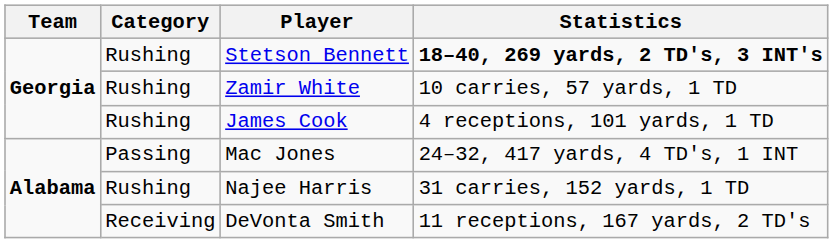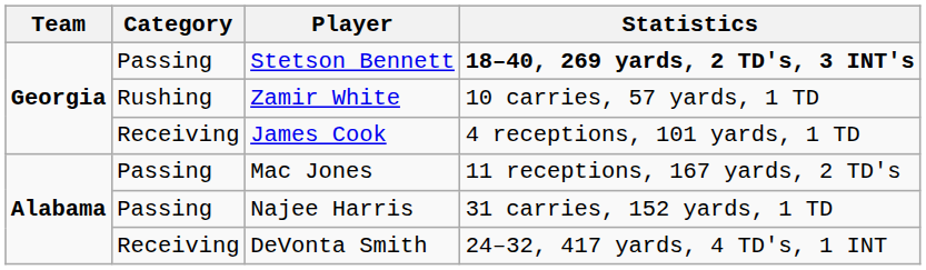Stetson Bennett | Category: Rushing -> Passing
James Cook | Category: Rushing -> Receiving
Mac Jones | Statistics: 24–32, 417 yards, 4 TD's, 1 INT -> 11 receptions, 167 yards, 2 TD's
Najee Harris | Category: Rushing -> Passing
DeVonta Smith | Statistics: 11 receptions, 167 yards, 2 TD's -> 24–32, 417 yards, 4 TD's, 1 INT
